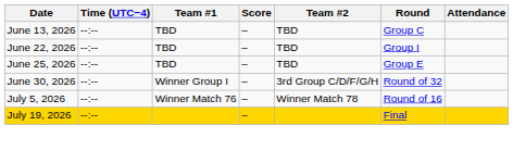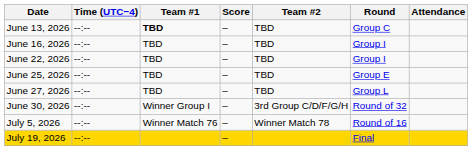June 13, 2026 | Team #1: normal -> bold
+ row: June 16, 2026 | --:-- | TBD | – | TBD | Group I
+ row: June 27, 2026 | --:-- | TBD | – | TBD | Group L
